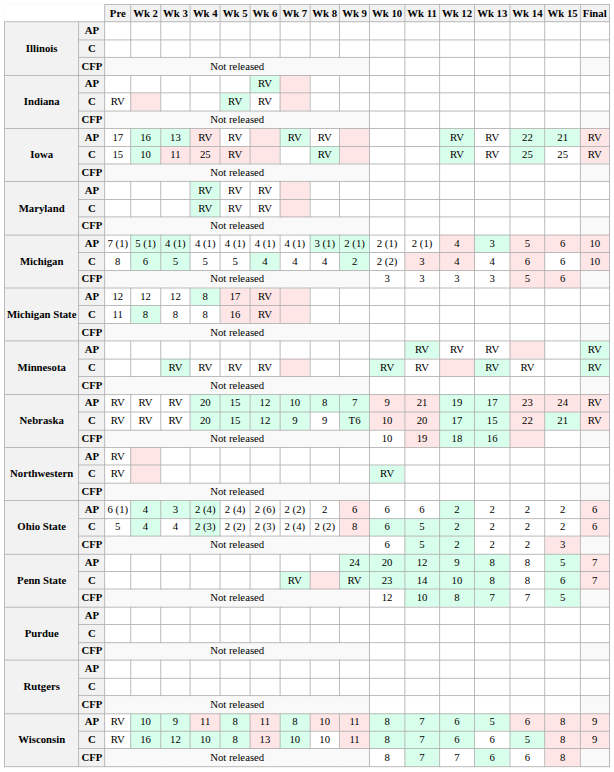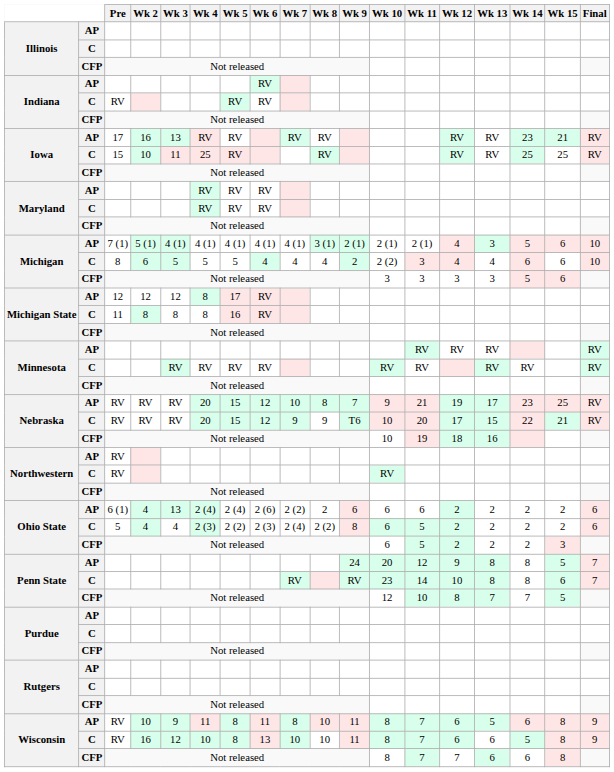Iowa / AP | Wk 14: 22 -> 23
Nebraska / AP | Wk 15: 24 -> 25
Ohio State / AP | Wk 3: 3 -> 13
